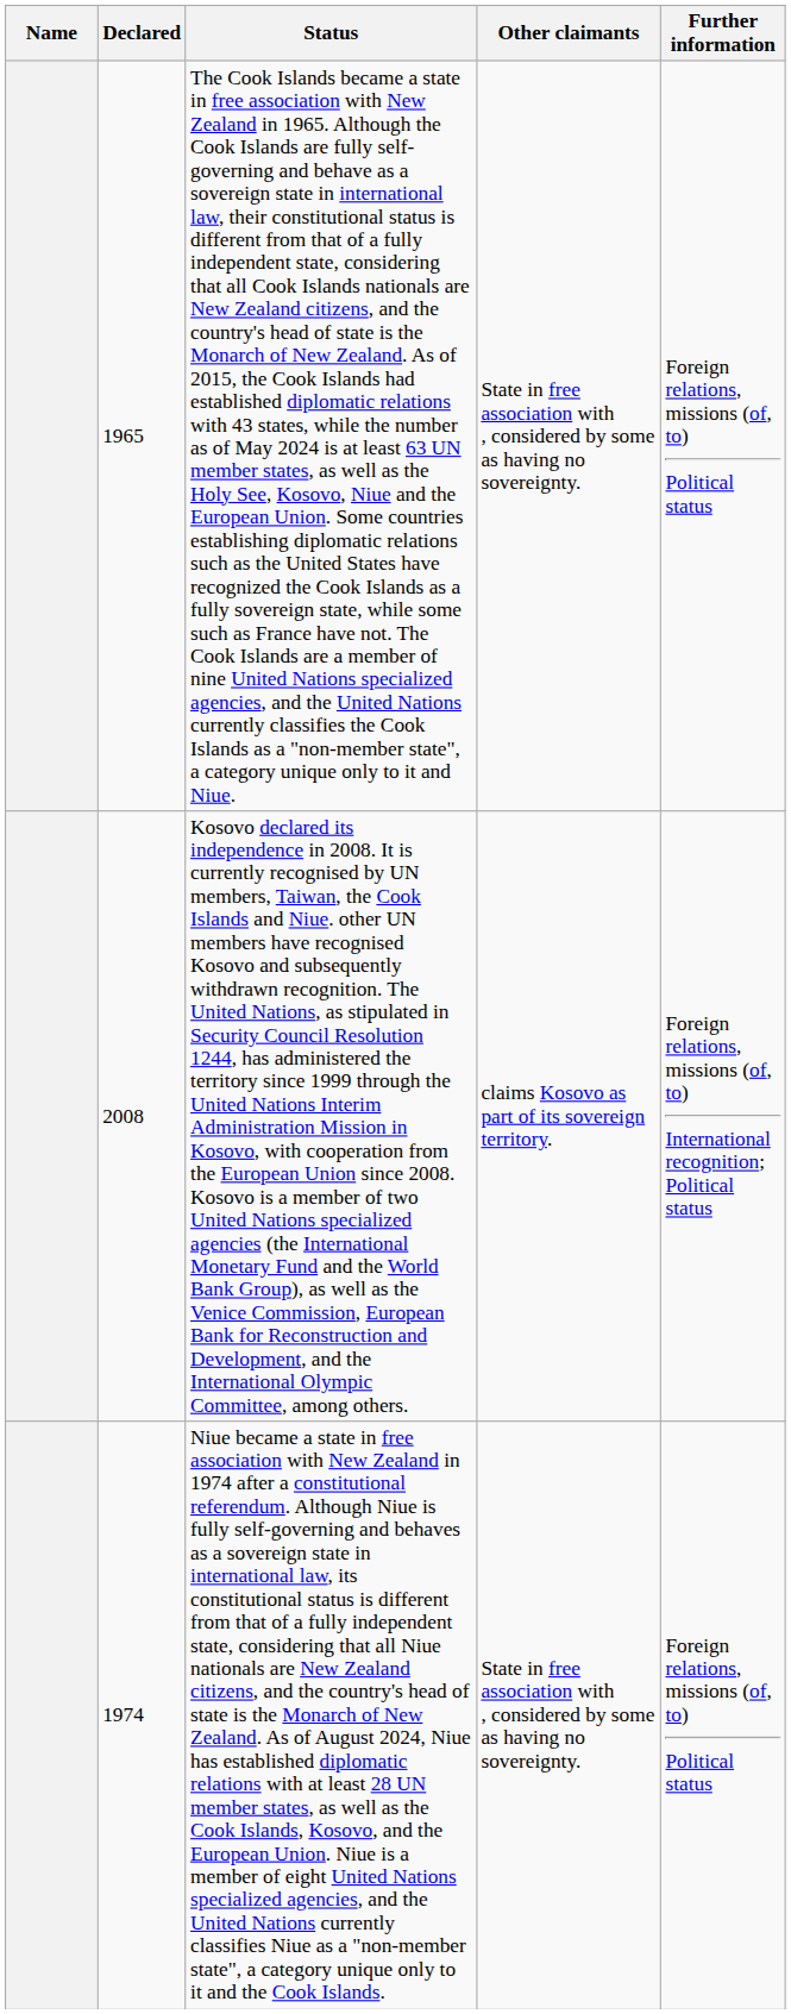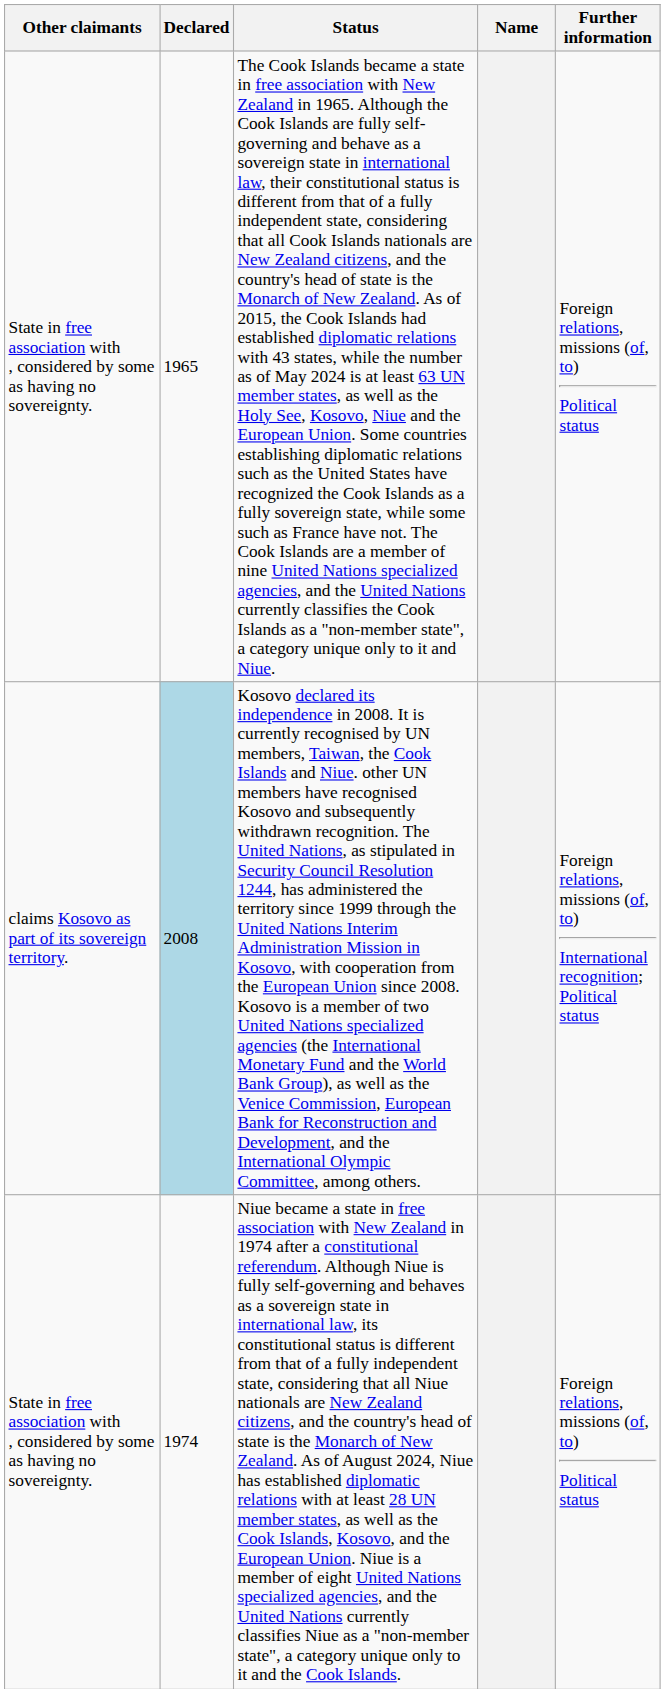columns swapped: Name <-> Other claimants
row 3 | Declared: no background -> lightblue background
